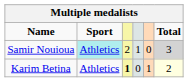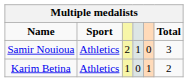Samir Nouioua | Sport: paleturquoise background -> no background
Samir Nouioua | Total: lightgrey background -> no background
Karim Betina | column 3: bold -> normal
Karim Betina | Total: lightyellow background -> no background
